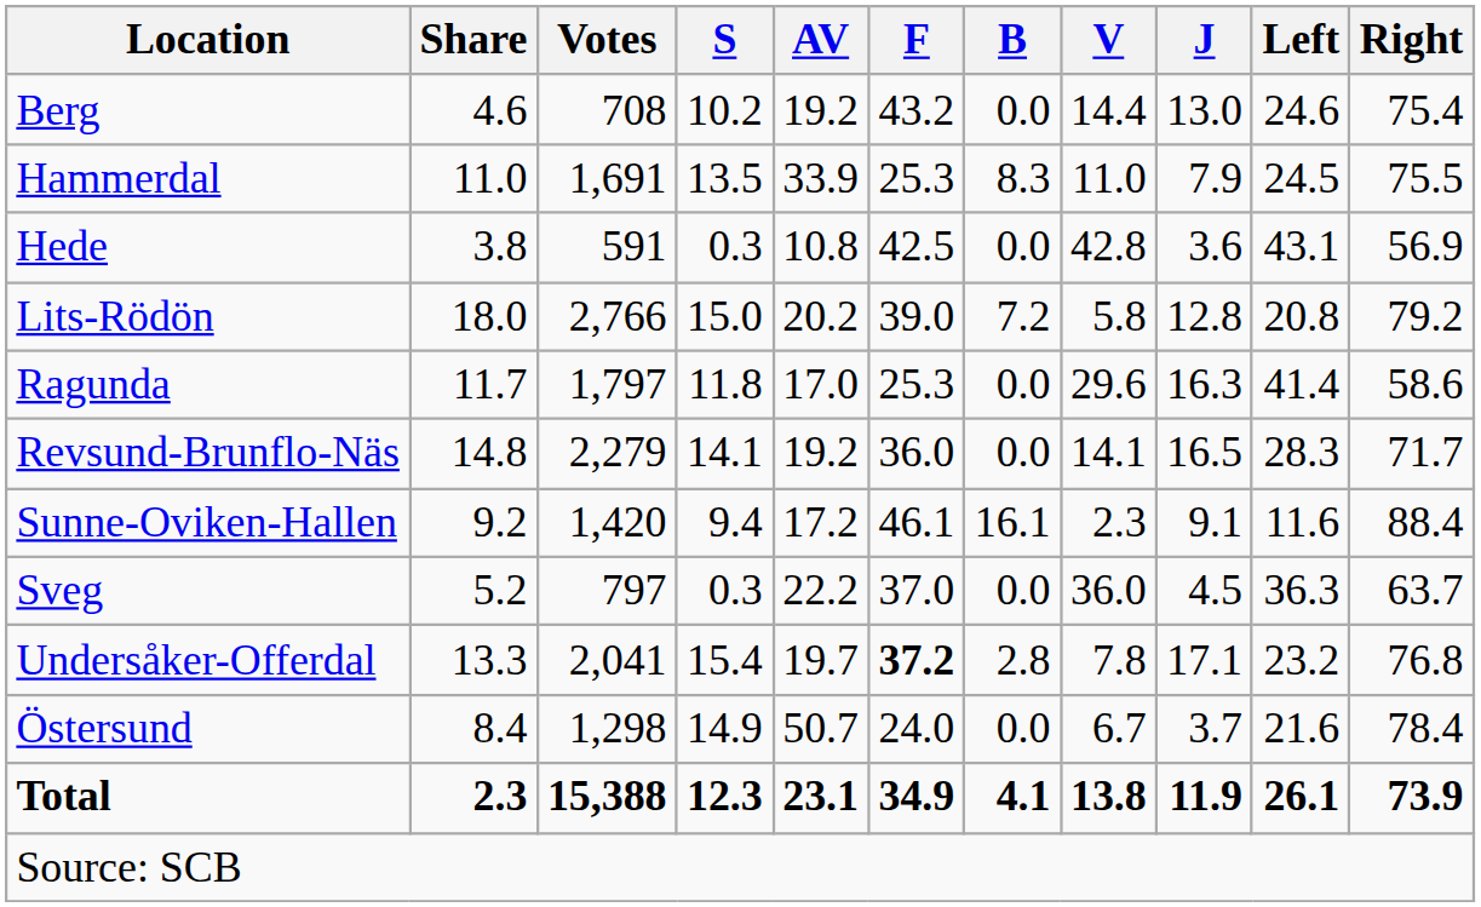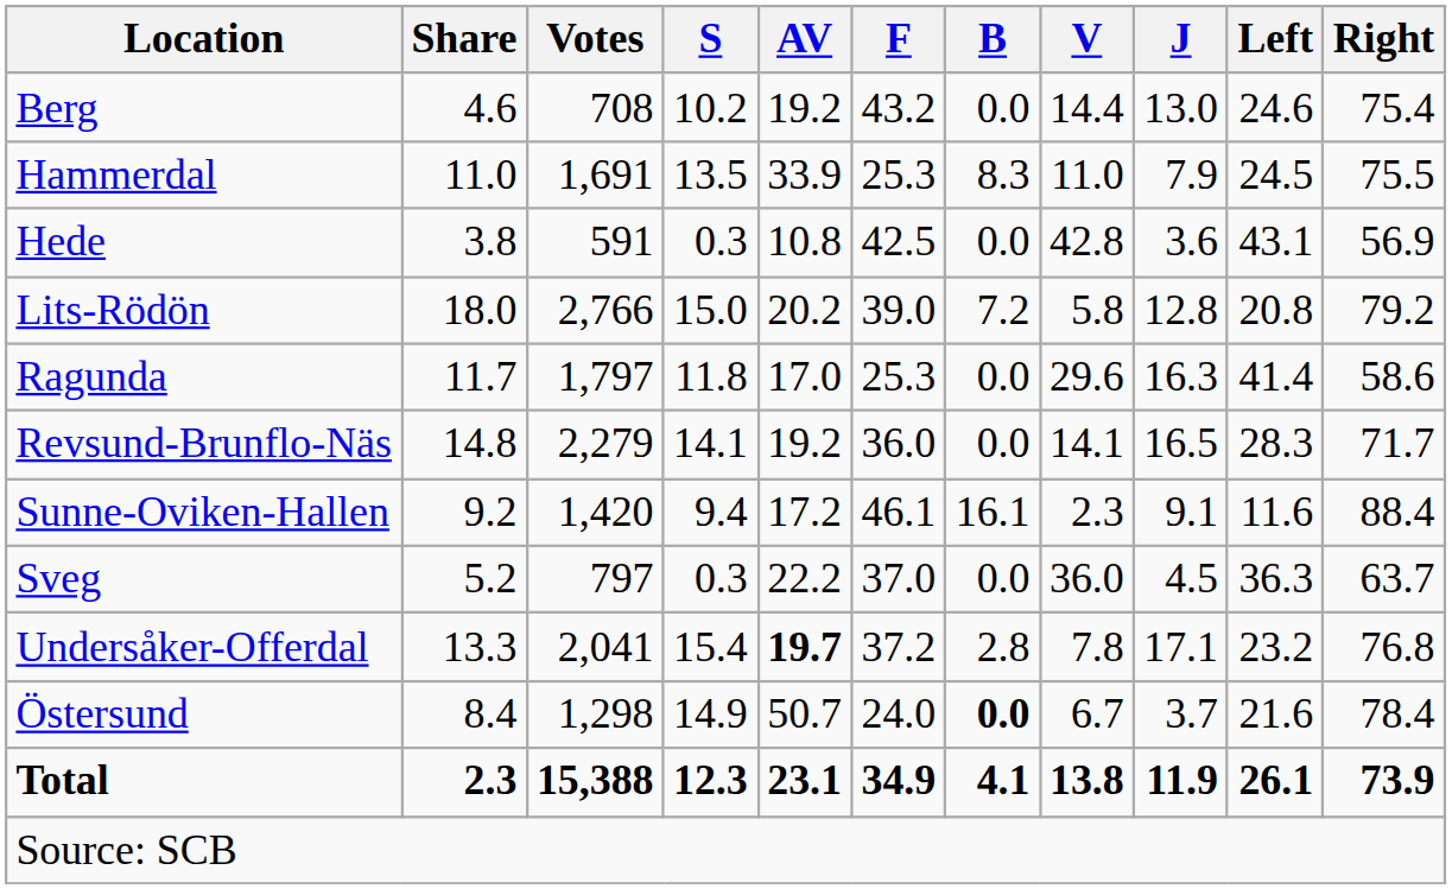Undersåker-Offerdal | AV: normal -> bold
Undersåker-Offerdal | F: bold -> normal
Östersund | B: normal -> bold
